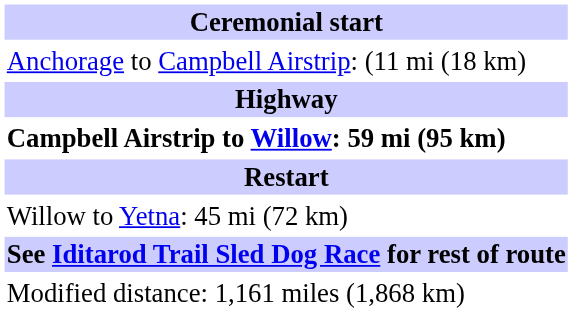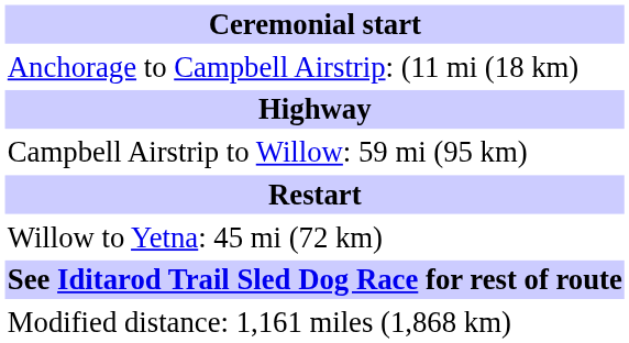row 4 | column 1: bold -> normal
